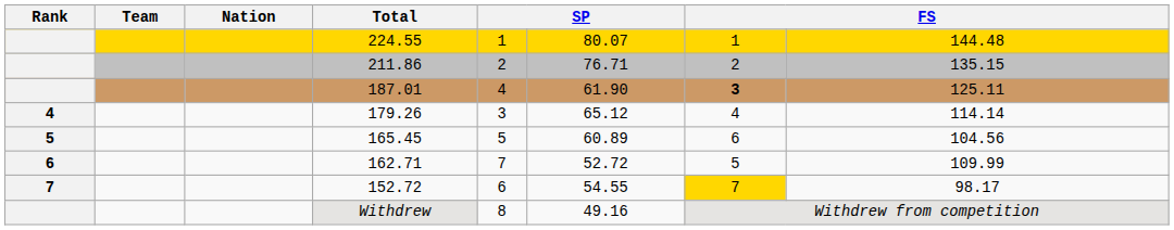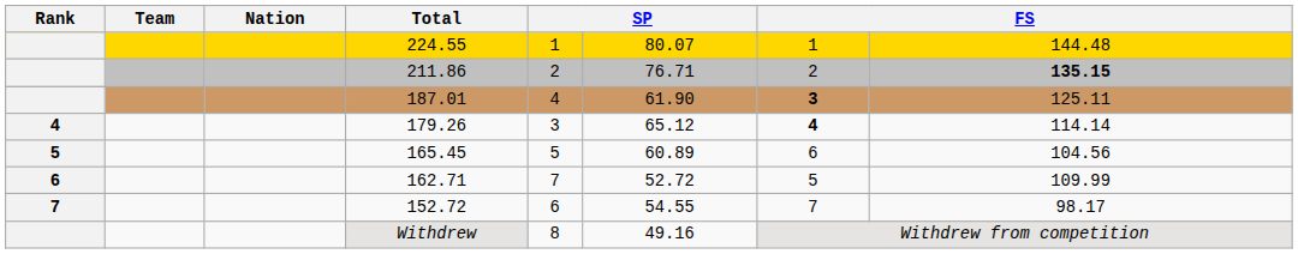211.86 | column 8: normal -> bold
179.26 | column 7: normal -> bold
152.72 | column 7: gold background -> no background
